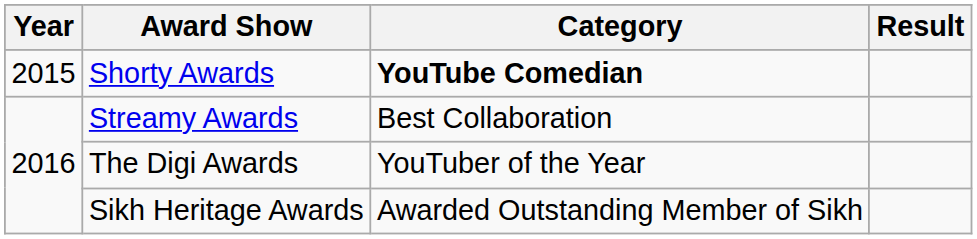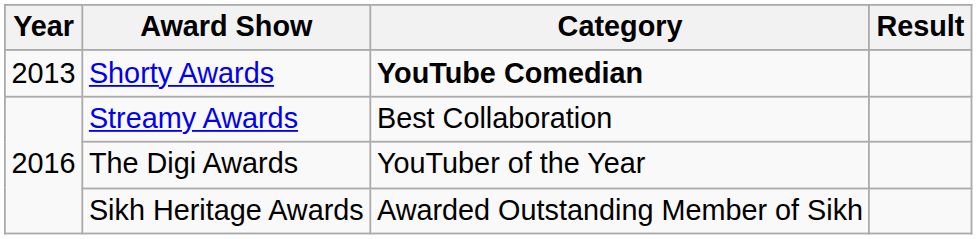Shorty Awards | Year: 2015 -> 2013
